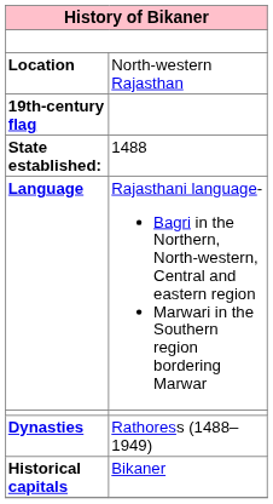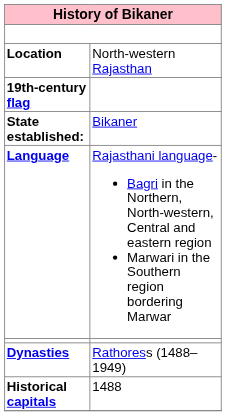row 5 | column 2: 1488 -> Bikaner
row 9 | column 2: Bikaner -> 1488
